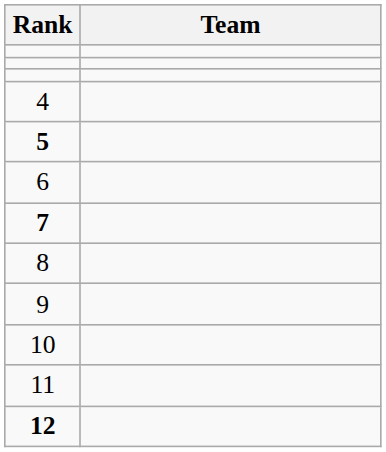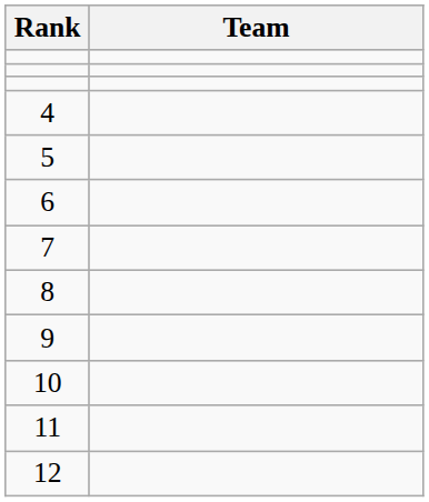row 6 | Rank: bold -> normal
row 8 | Rank: bold -> normal
row 13 | Rank: bold -> normal
